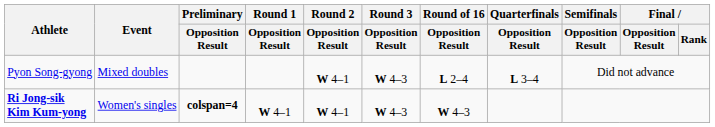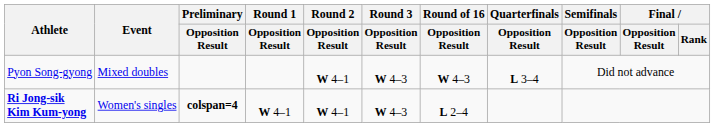Pyon Song-gyong | Round of 16 / Opposition Result: L 2–4 -> W 4–3
Ri Jong-sik Kim Kum-yong | Round of 16 / Opposition Result: W 4–3 -> L 2–4
